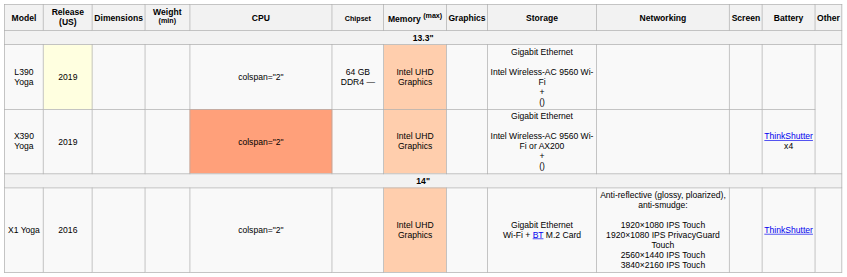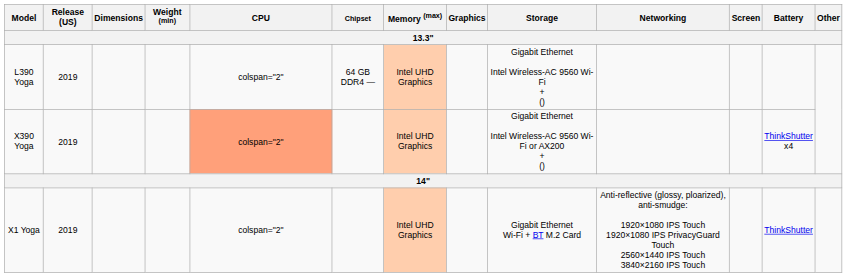L390 Yoga | Release (US): lightyellow background -> no background
X1 Yoga | Release (US): 2016 -> 2019
